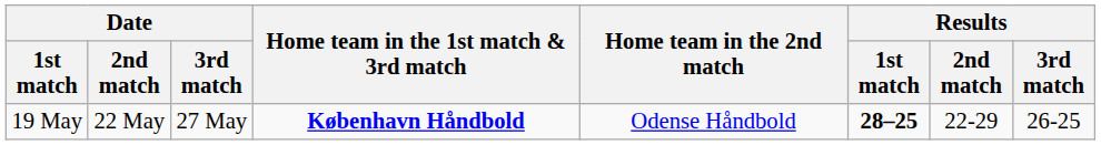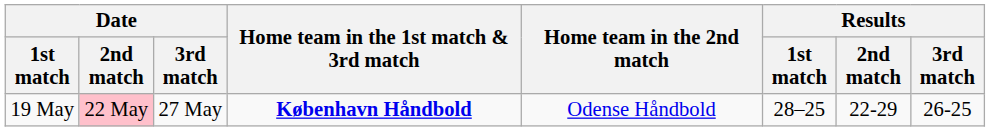19 May | Date / 2nd match: no background -> pink background
19 May | Results / 1st match: bold -> normal
